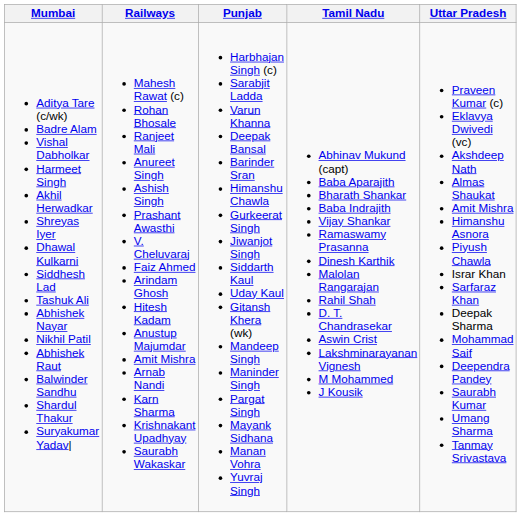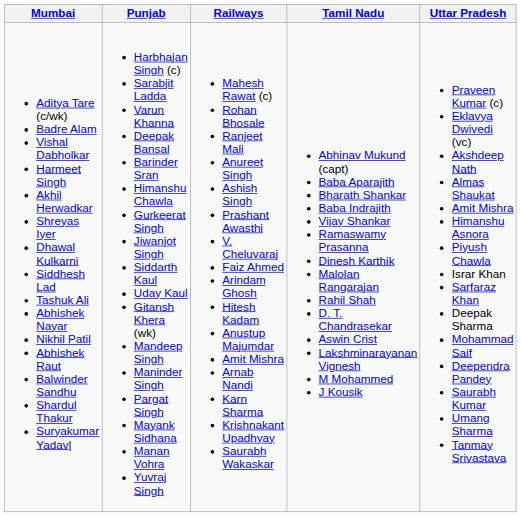columns swapped: Punjab <-> Railways
